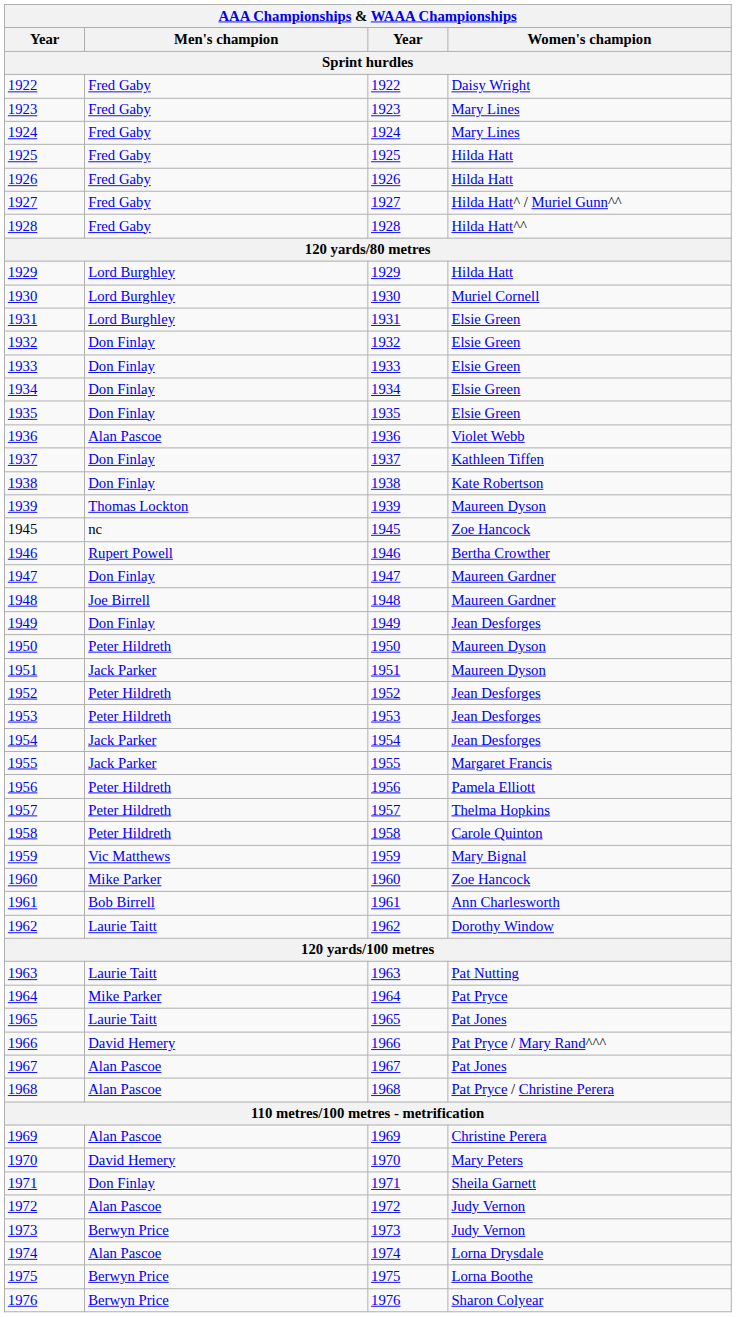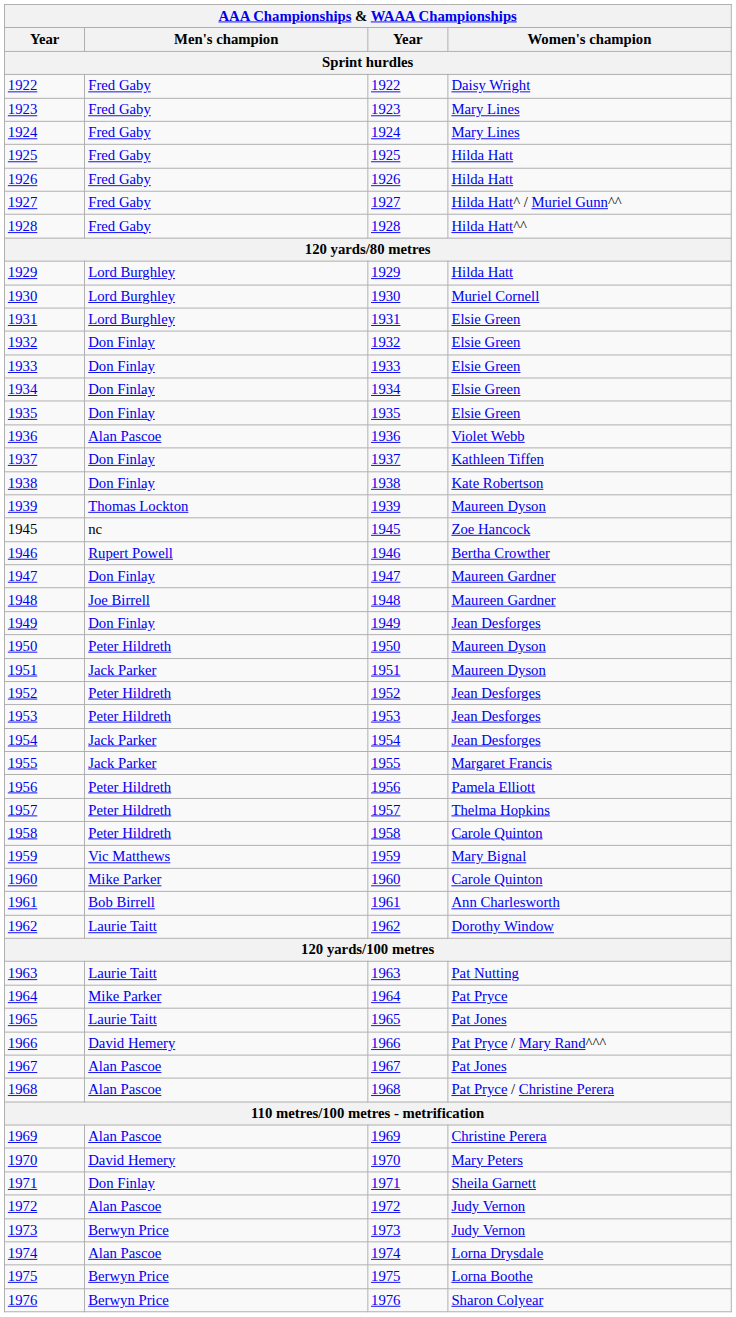row 38 | Women's champion: Zoe Hancock -> Carole Quinton
